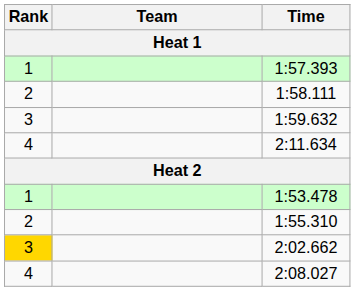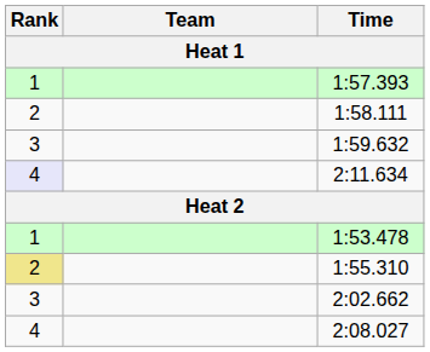2:11.634 | Rank: no background -> lavender background
1:55.310 | Rank: no background -> khaki background
2:02.662 | Rank: gold background -> no background
